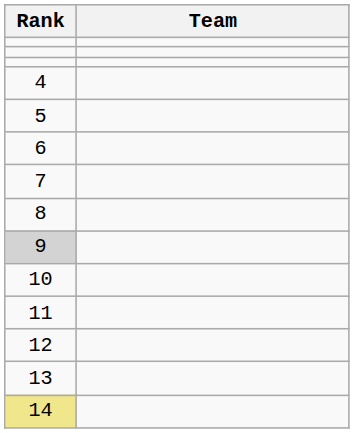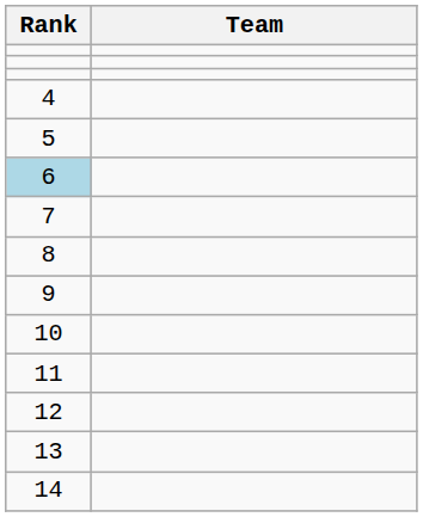row 7 | Rank: no background -> lightblue background
row 10 | Rank: lightgrey background -> no background
row 15 | Rank: khaki background -> no background
